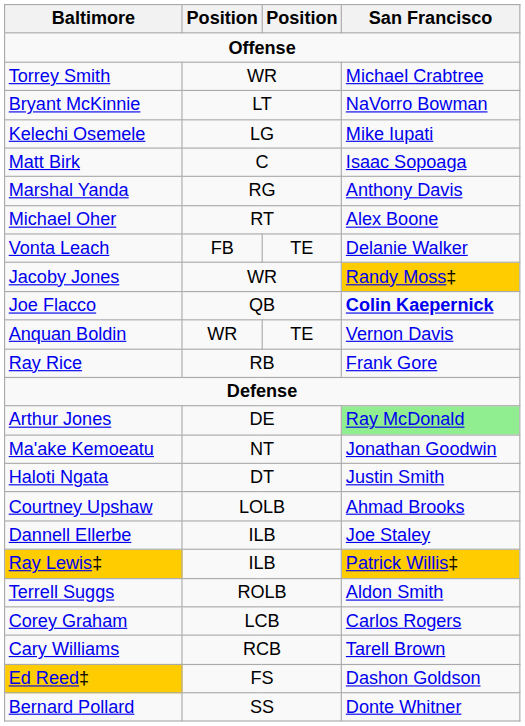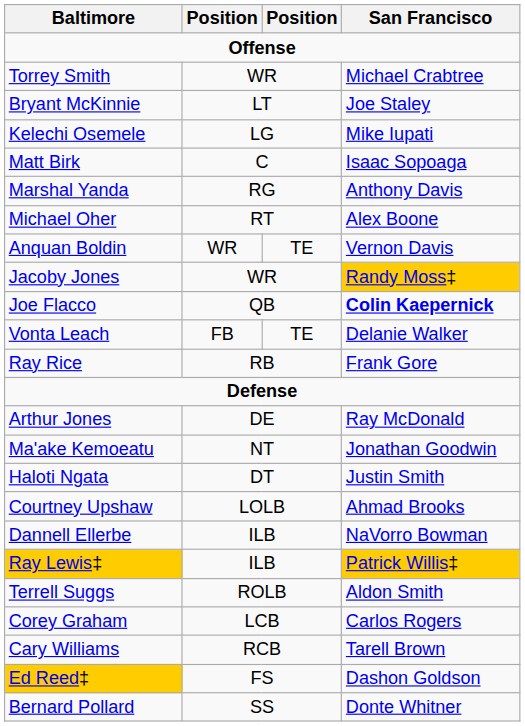Bryant McKinnie | San Francisco: NaVorro Bowman -> Joe Staley
rows swapped: Anquan Boldin <-> Vonta Leach
Arthur Jones | San Francisco: lightgreen background -> no background
Dannell Ellerbe | San Francisco: Joe Staley -> NaVorro Bowman
